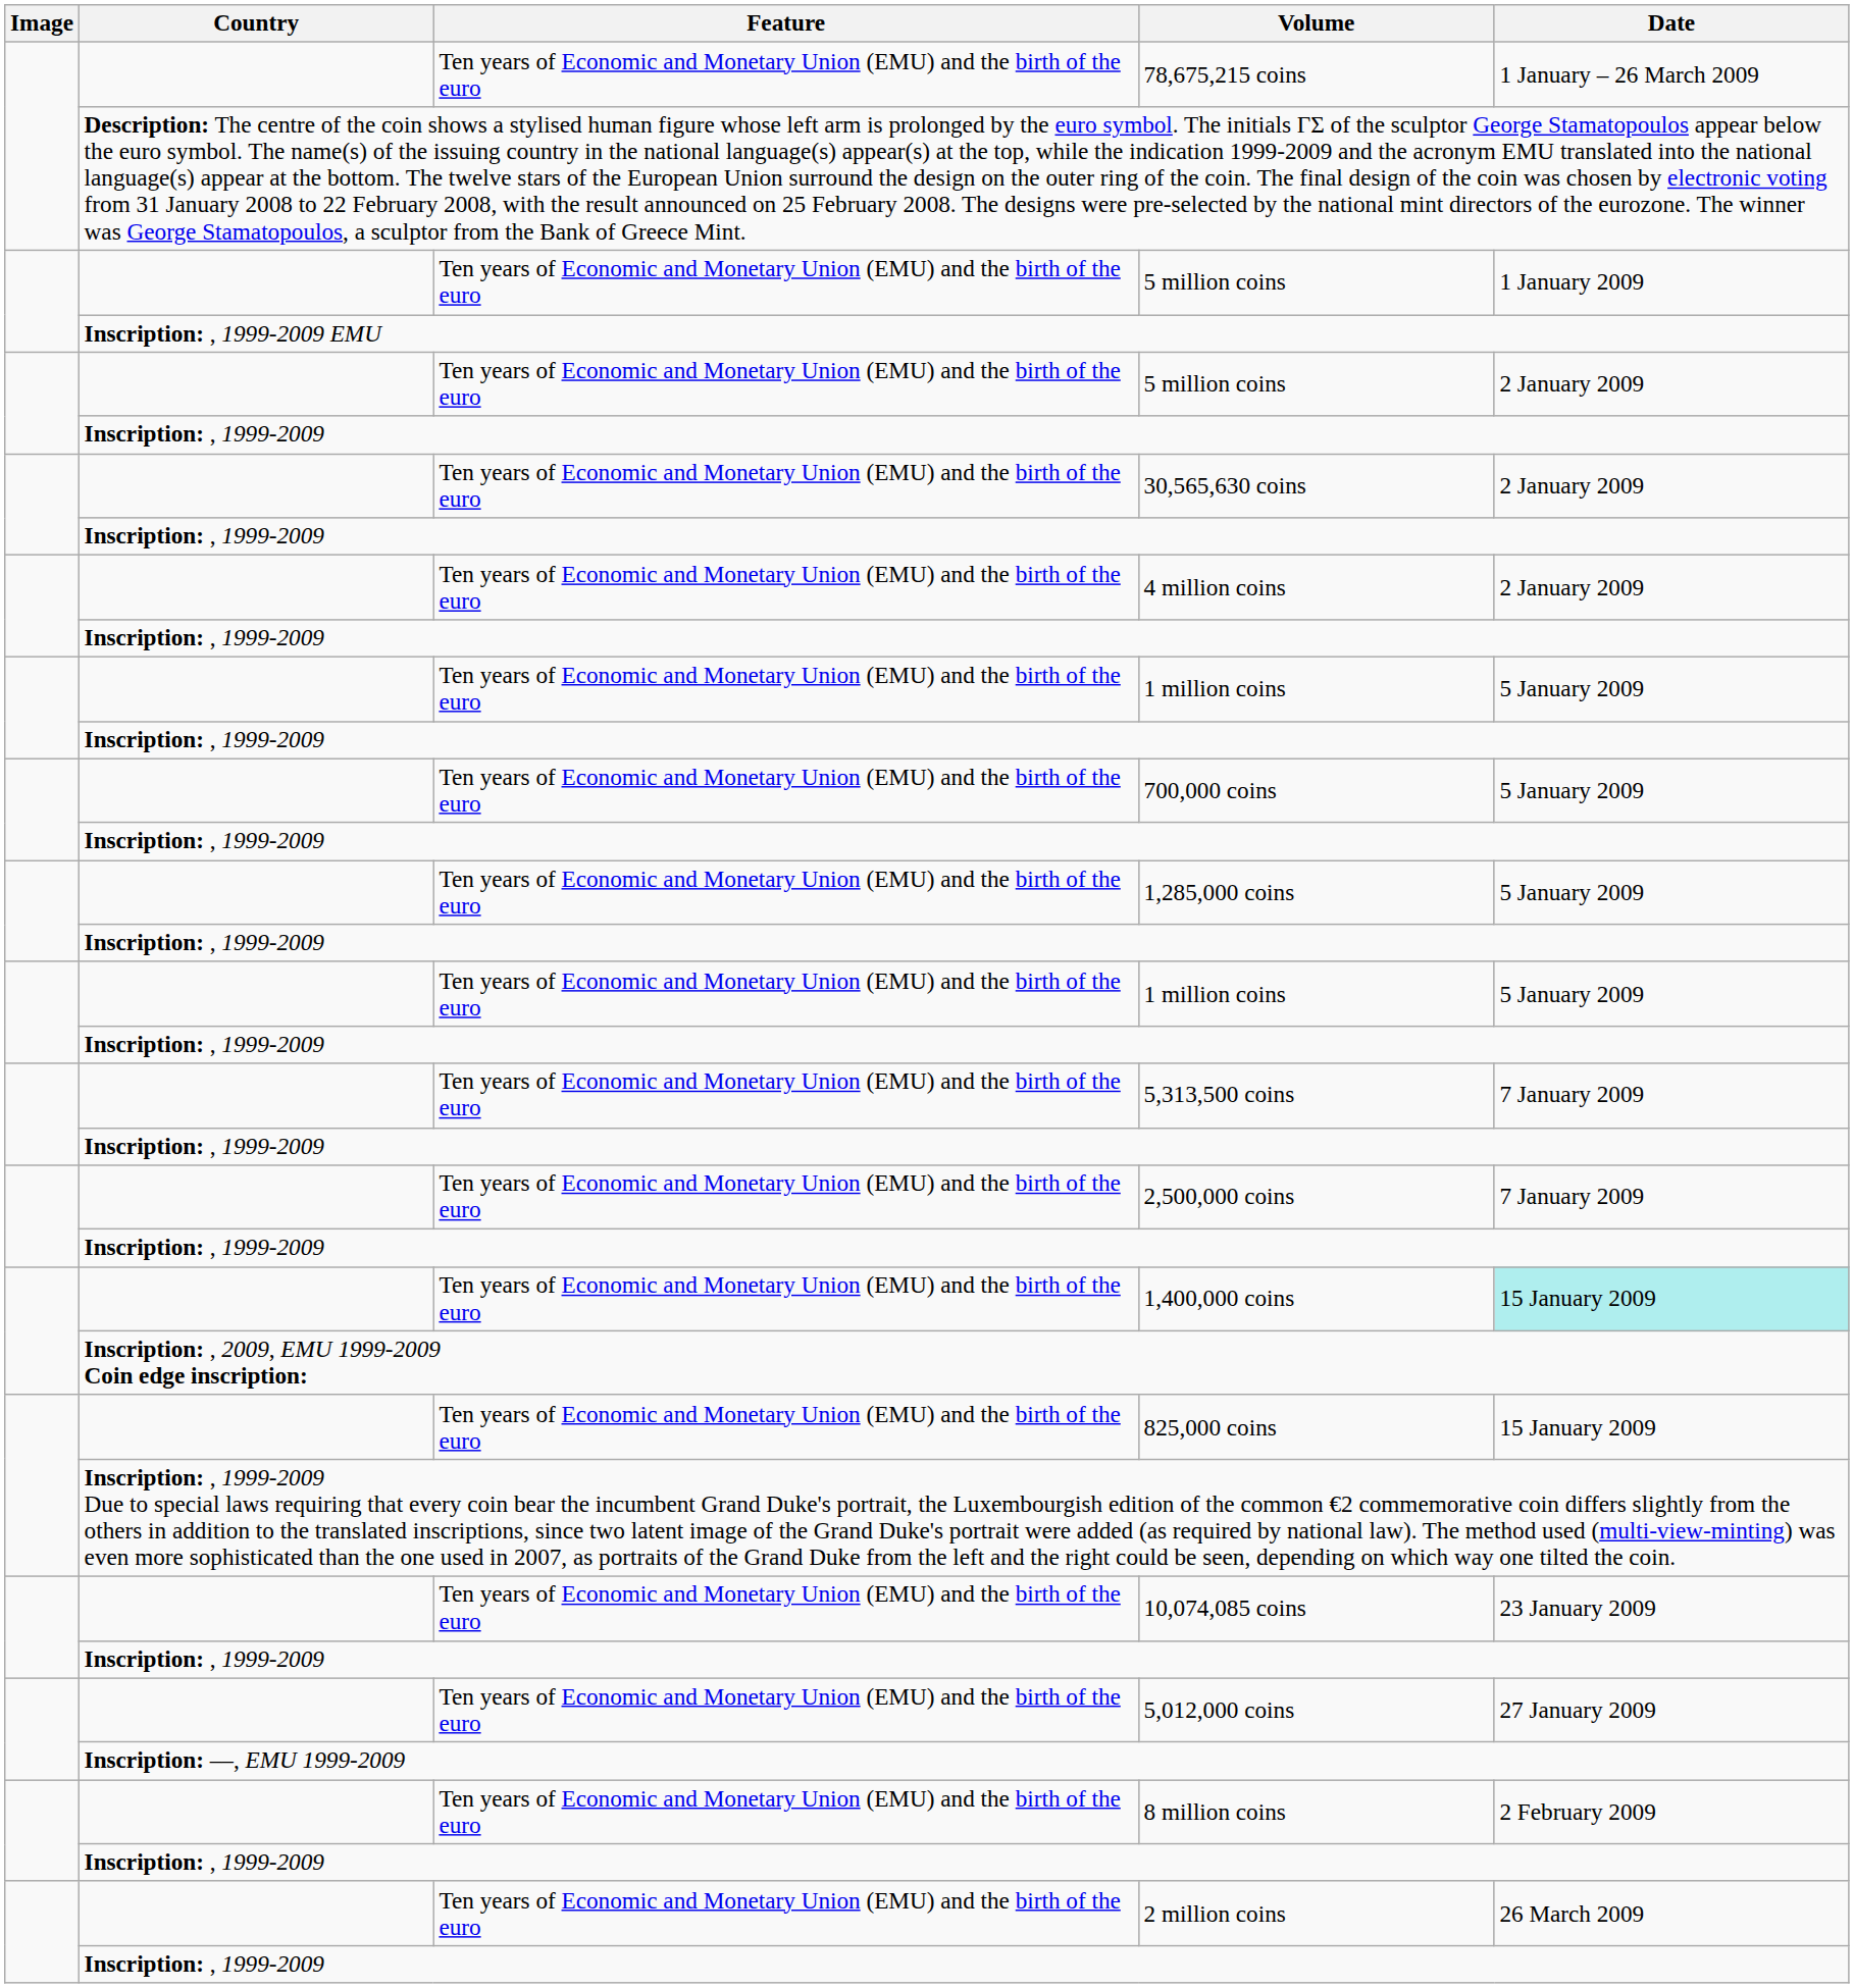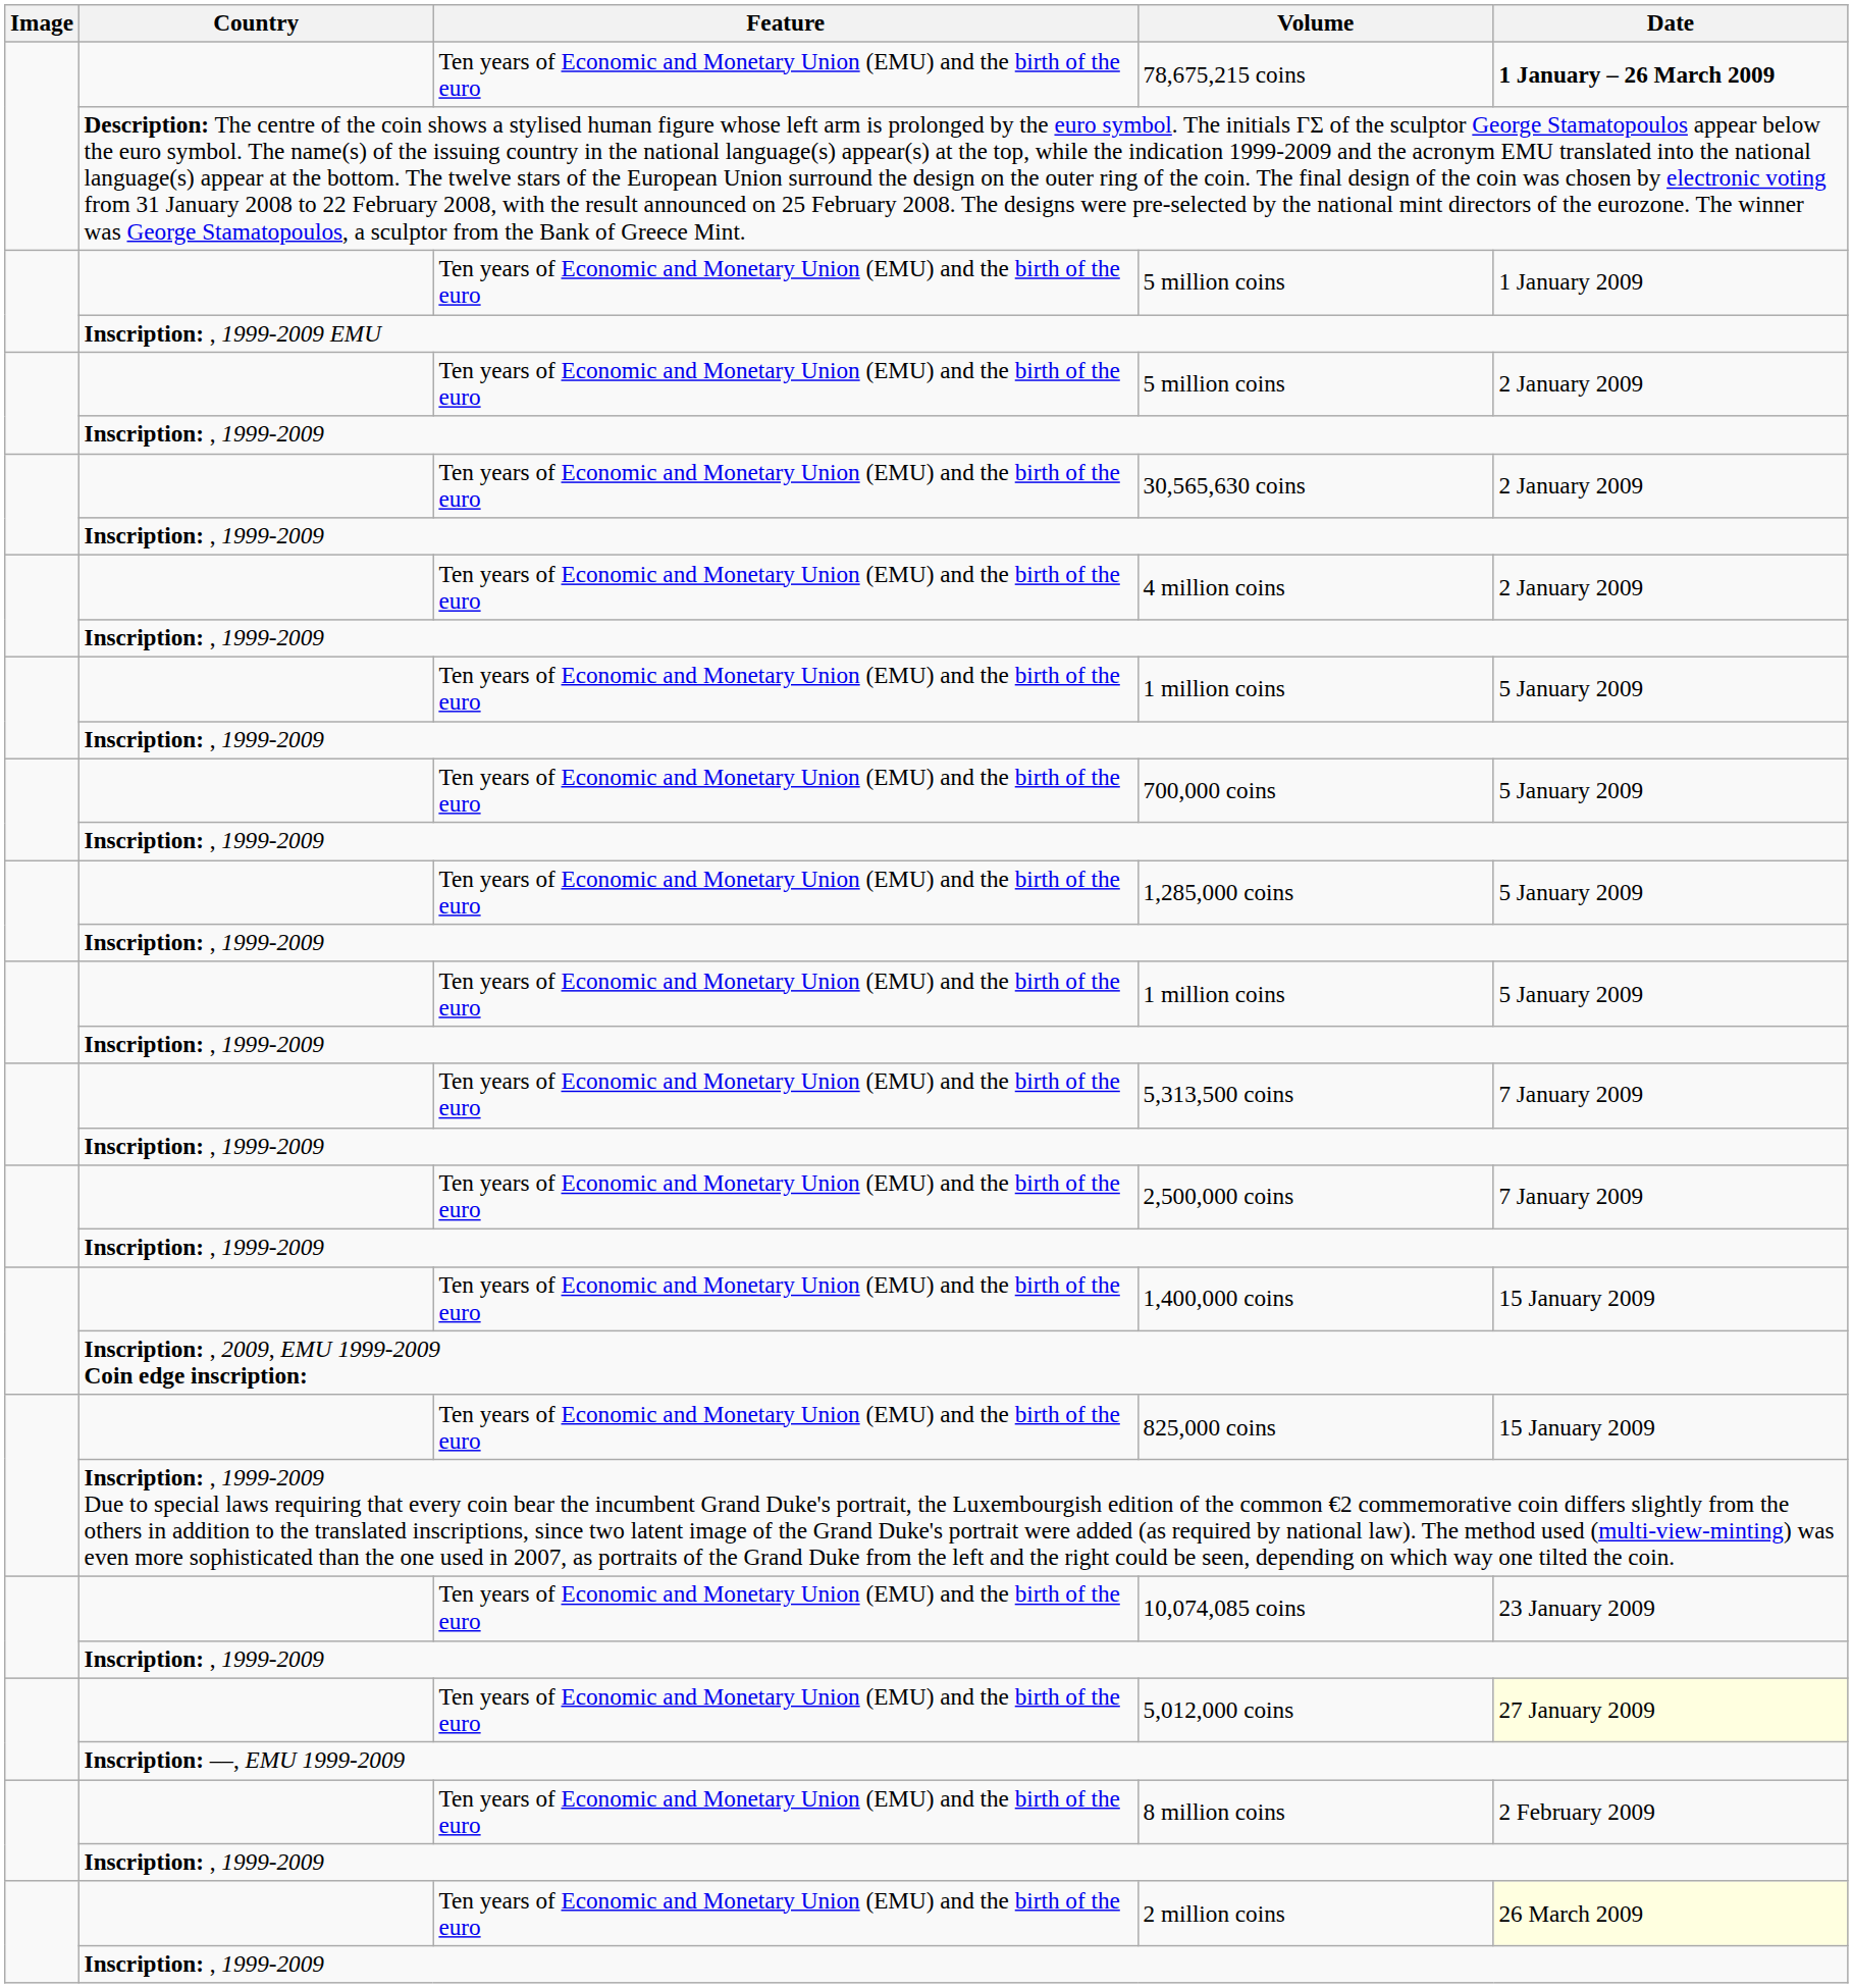78,675,215 coins | Date: normal -> bold
1,400,000 coins | Date: paleturquoise background -> no background
5,012,000 coins | Date: no background -> lightyellow background
2 million coins | Date: no background -> lightyellow background
